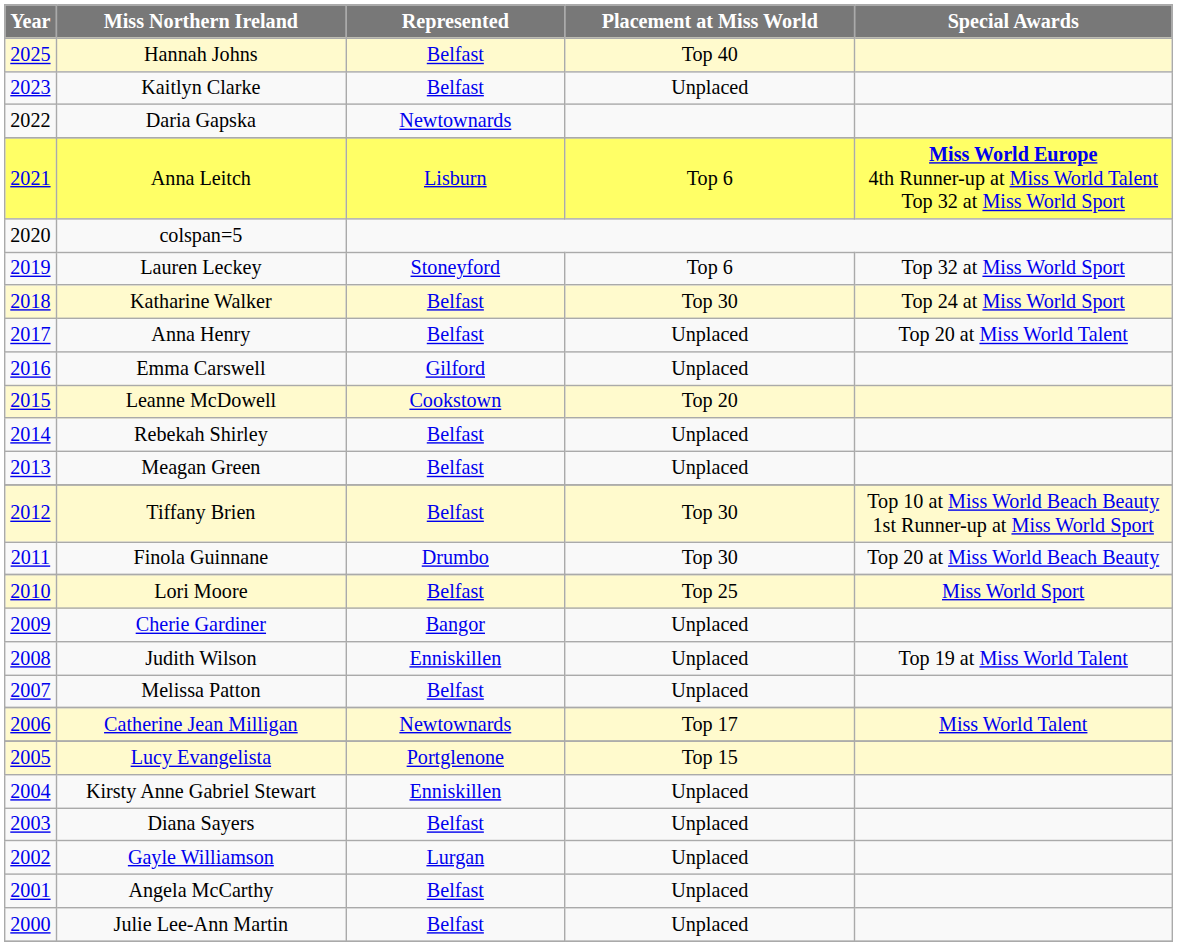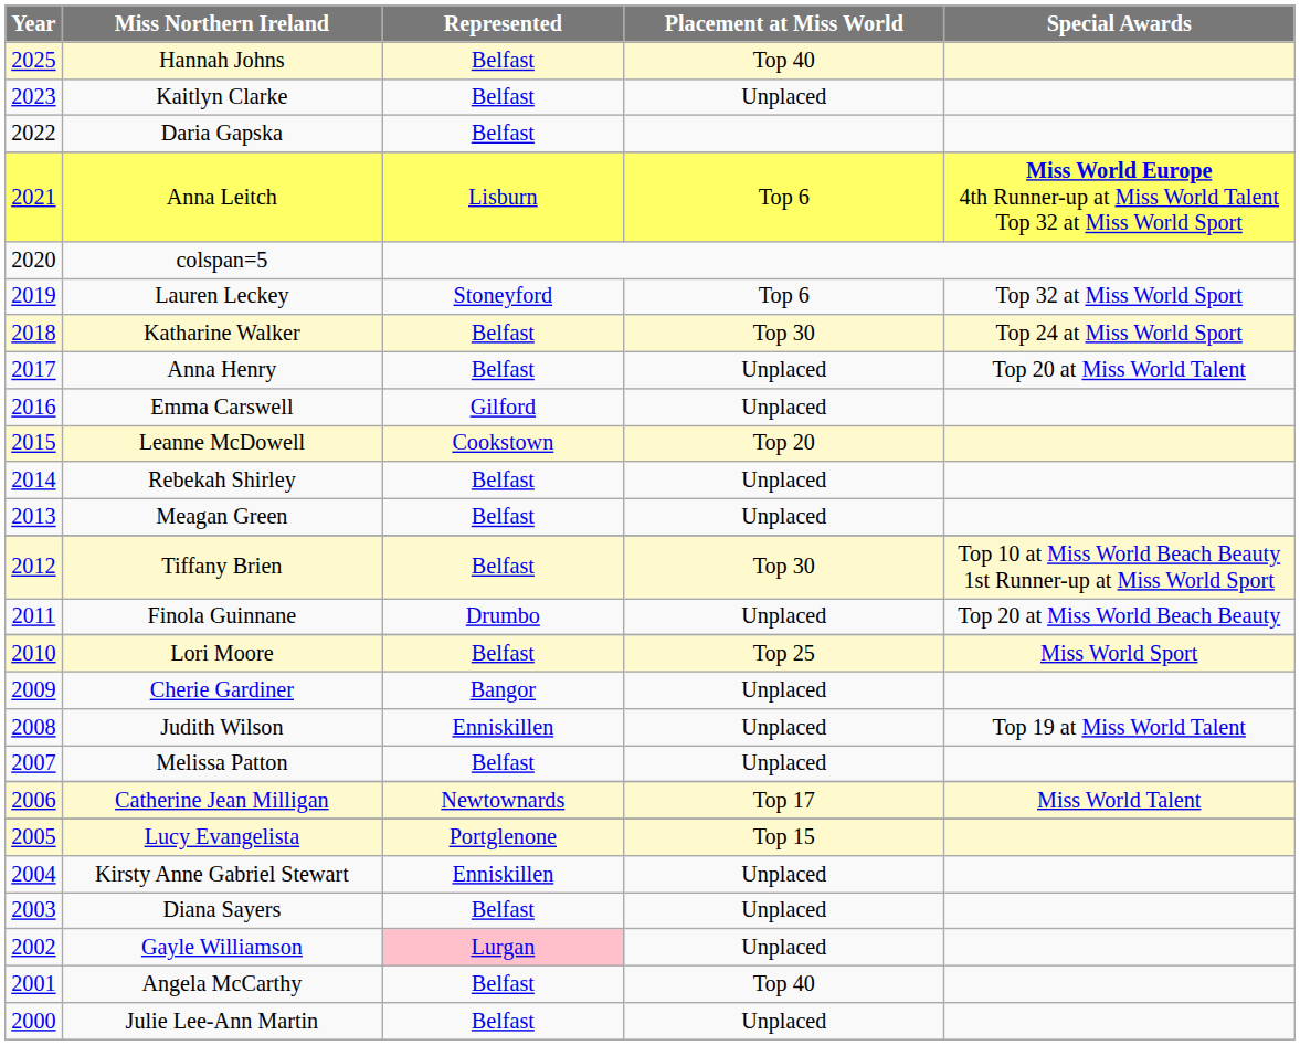Daria Gapska | Represented: Newtownards -> Belfast
Finola Guinnane | Placement at Miss World: Top 30 -> Unplaced
Gayle Williamson | Represented: no background -> pink background
Angela McCarthy | Placement at Miss World: Unplaced -> Top 40
